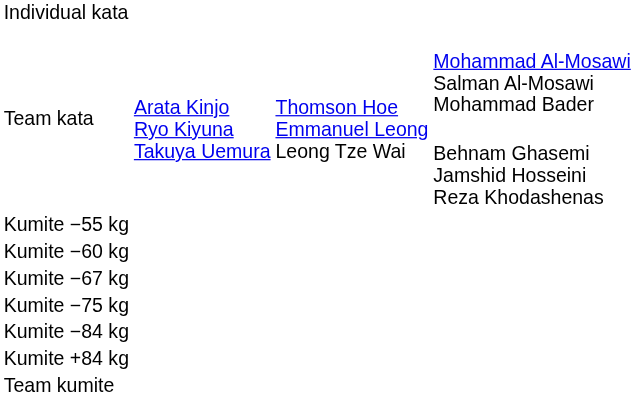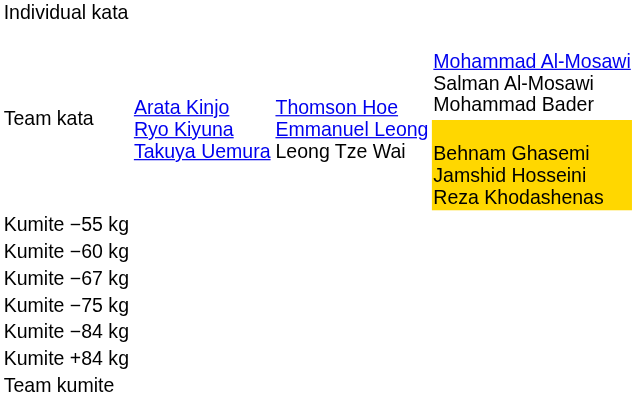Team kata / Behnam Ghasemi Jamshid Hosseini Reza Khodashenas | column 4: no background -> gold background
